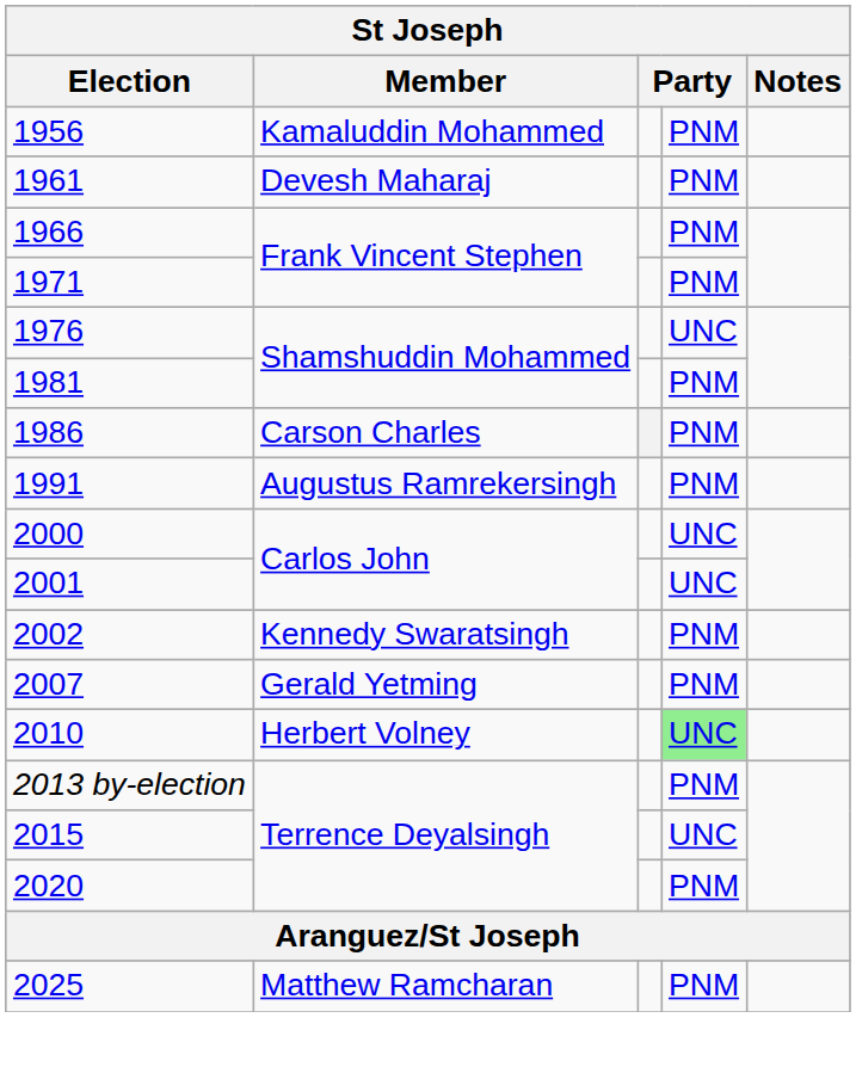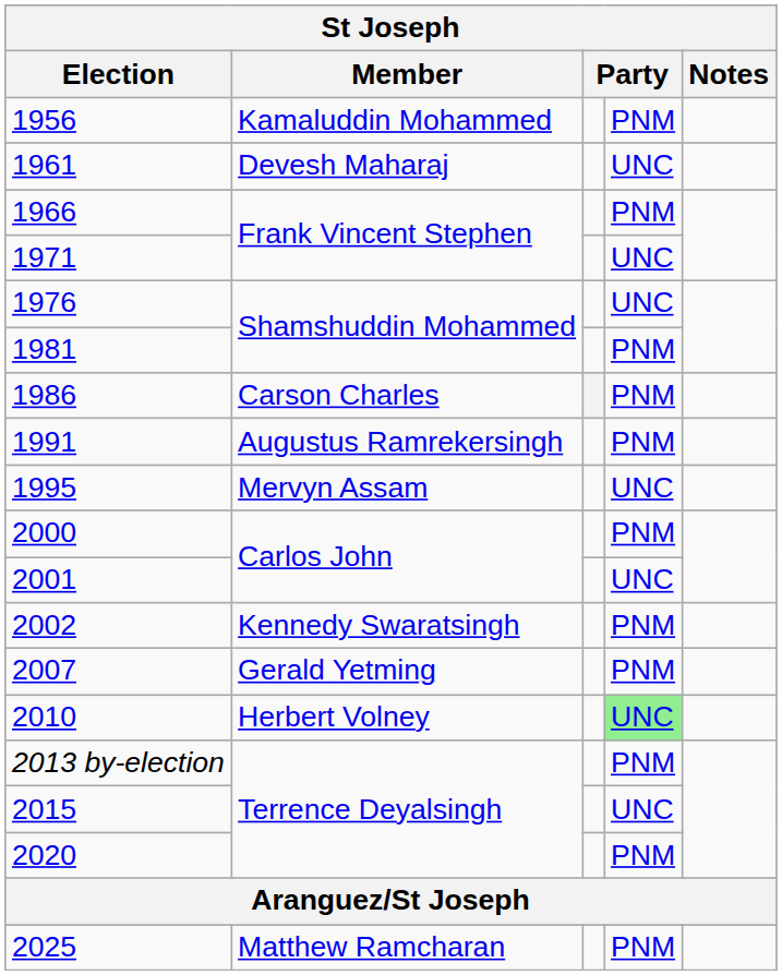1961 | column 4: PNM -> UNC
1971 | column 4: PNM -> UNC
+ row: 1995 | Mervyn Assam | UNC
2000 | column 4: UNC -> PNM
